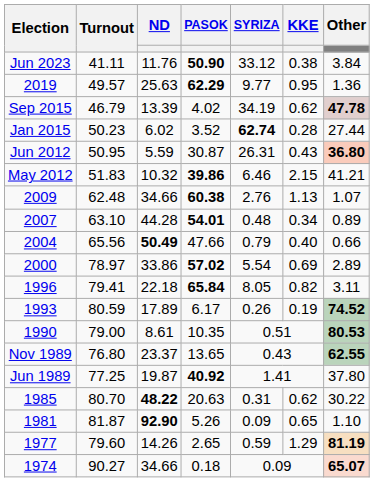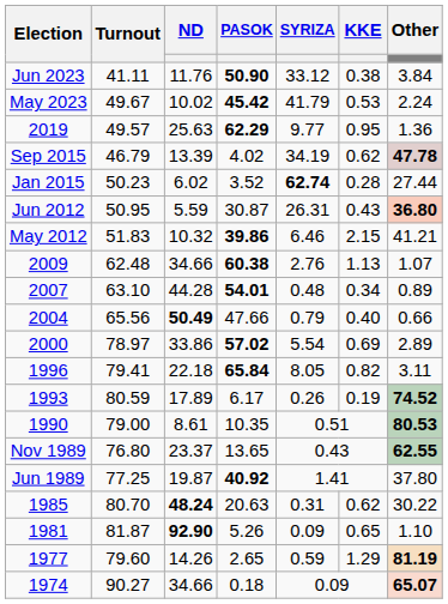+ row: May 2023 | 49.67 | 10.02 | 45.42 | 41.79 | 0.53 | 2.24
1985 | ND: 48.22 -> 48.24
